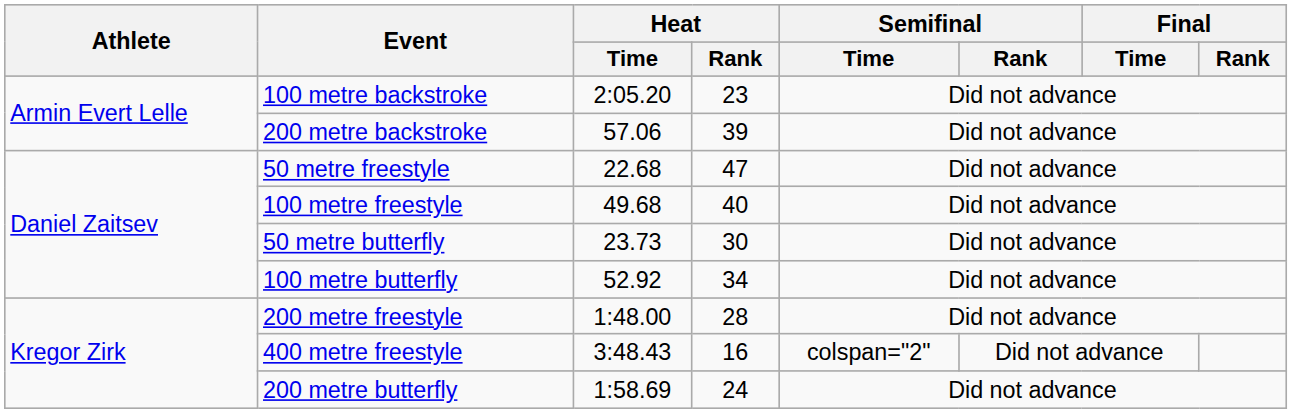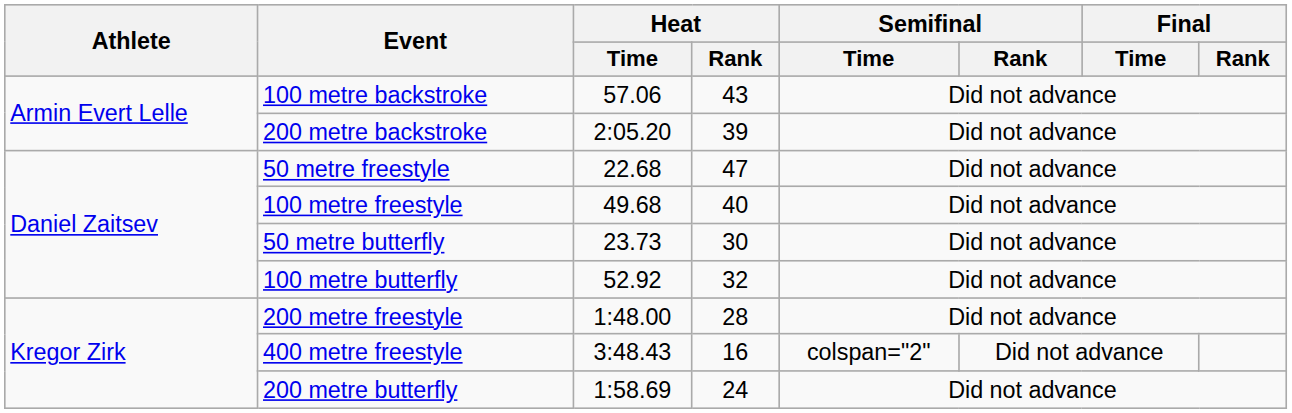100 metre backstroke | Heat / Time: 2:05.20 -> 57.06
100 metre backstroke | Heat / Rank: 23 -> 43
200 metre backstroke | Heat / Time: 57.06 -> 2:05.20
100 metre butterfly | Heat / Rank: 34 -> 32
